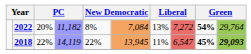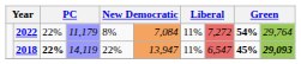2022 | column 3: 20% -> 22%
2022 | column 4: 11,182 -> 11,179
2022 | column 7: 13% -> 11%
2018 | column 3: normal -> bold
2018 | column 6: 13,945 -> 13,947
